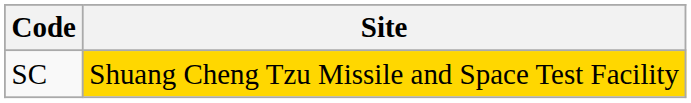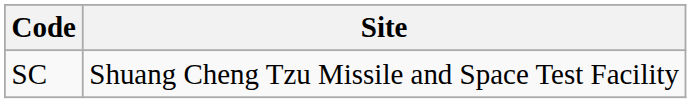SC | Site: gold background -> no background
